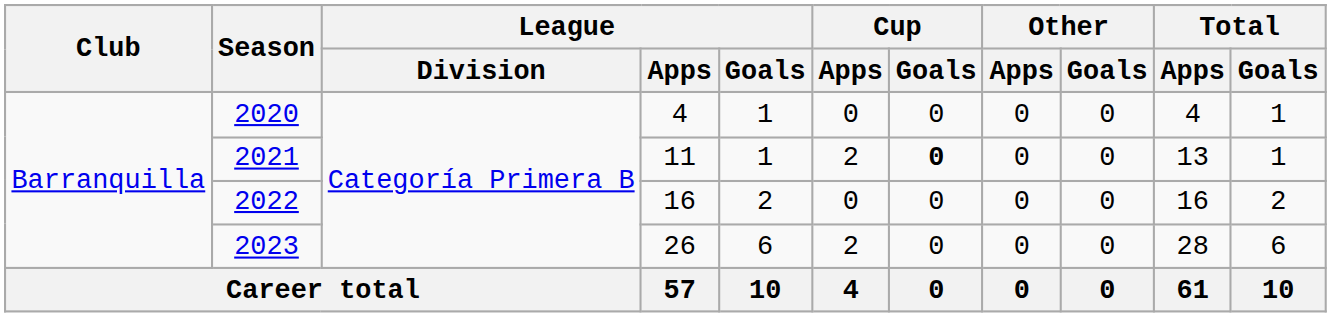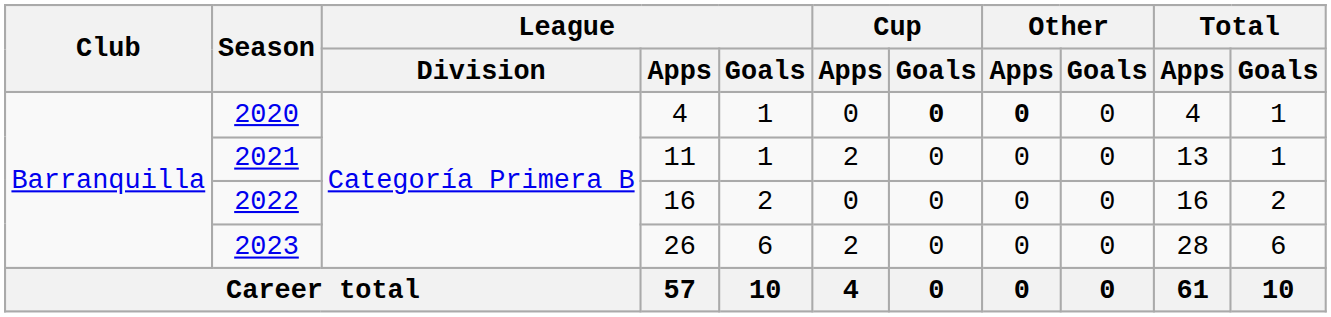2020 | Cup / Goals: normal -> bold
2020 | Other / Apps: normal -> bold
2021 | Cup / Goals: bold -> normal
